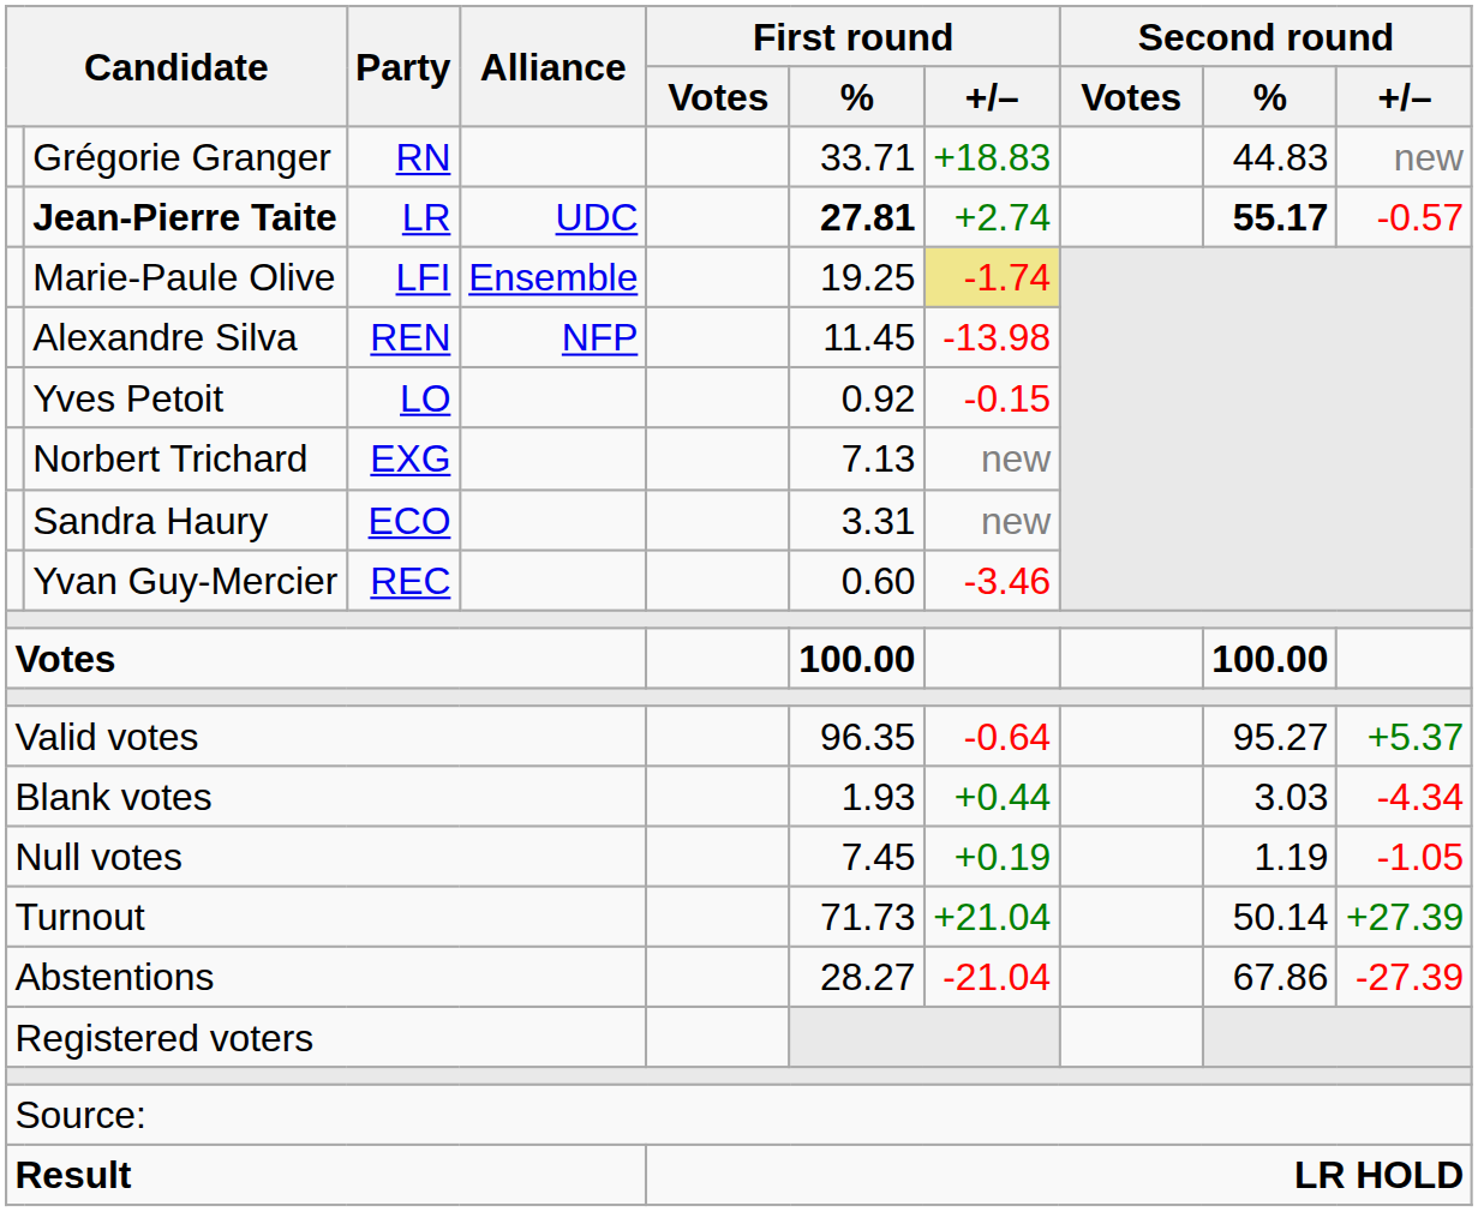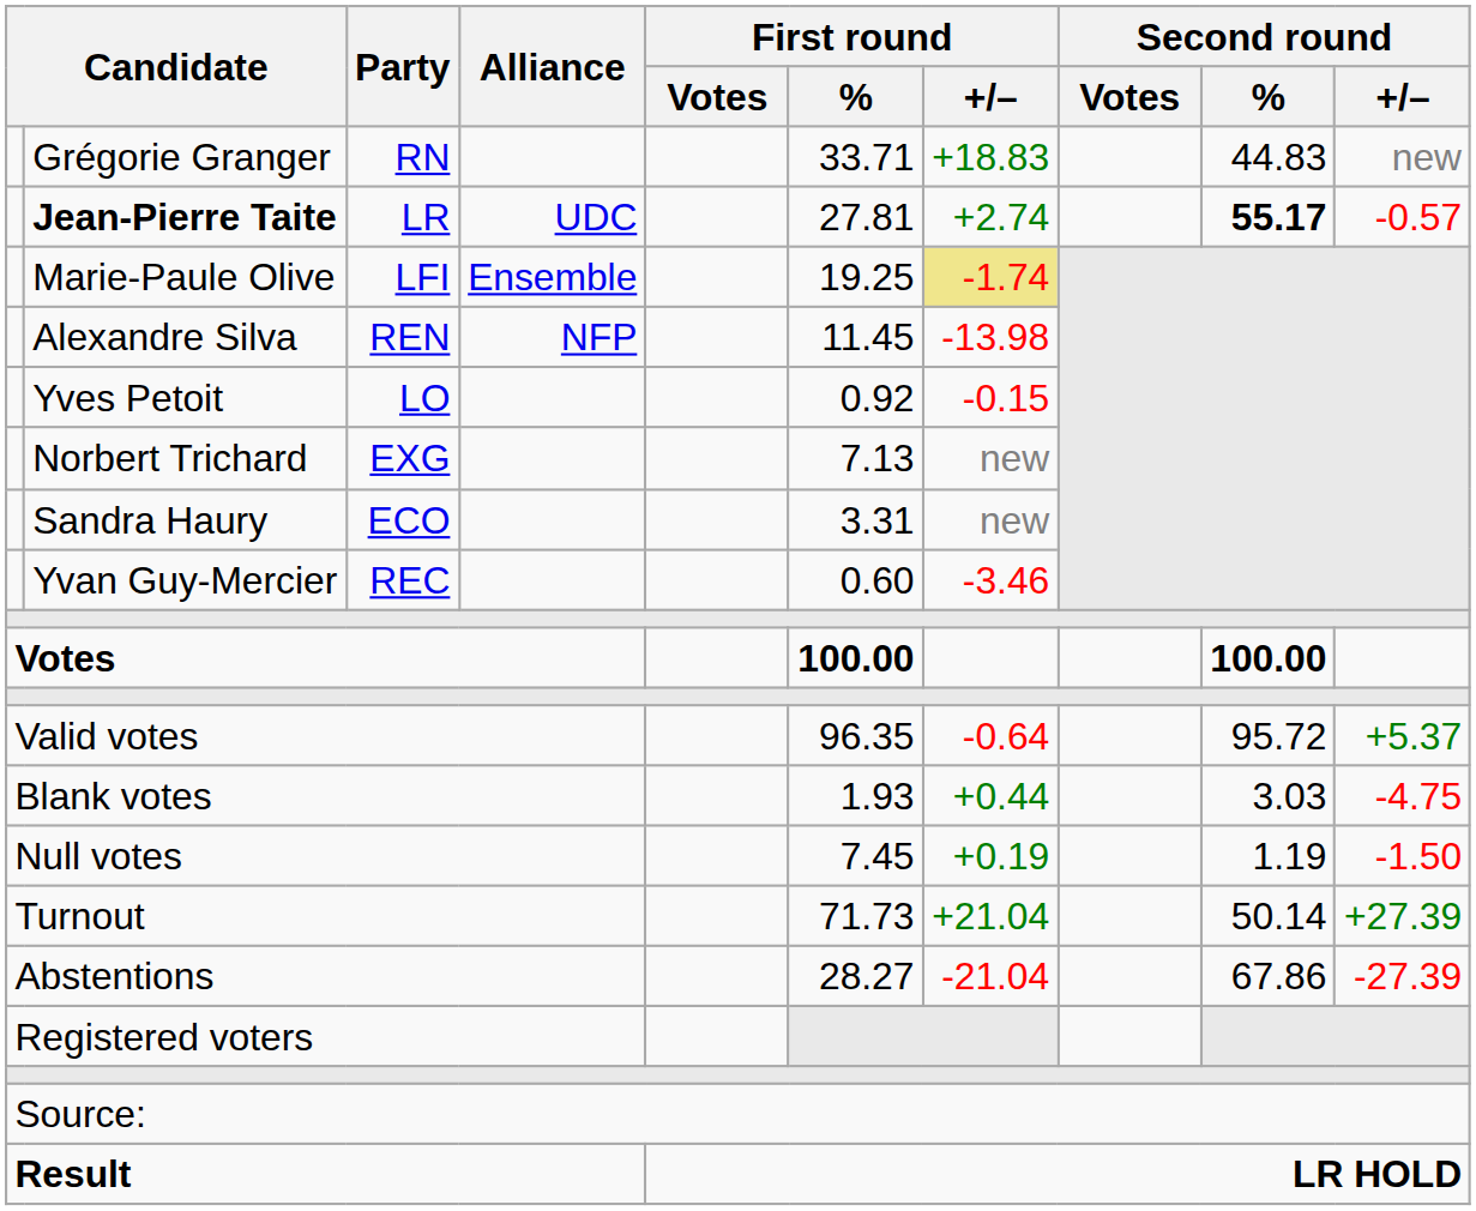Jean-Pierre Taite | First round / %: bold -> normal
Valid votes | Second round / %: 95.27 -> 95.72
Blank votes | Second round / +/–: -4.34 -> -4.75
Null votes | Second round / +/–: -1.05 -> -1.50
